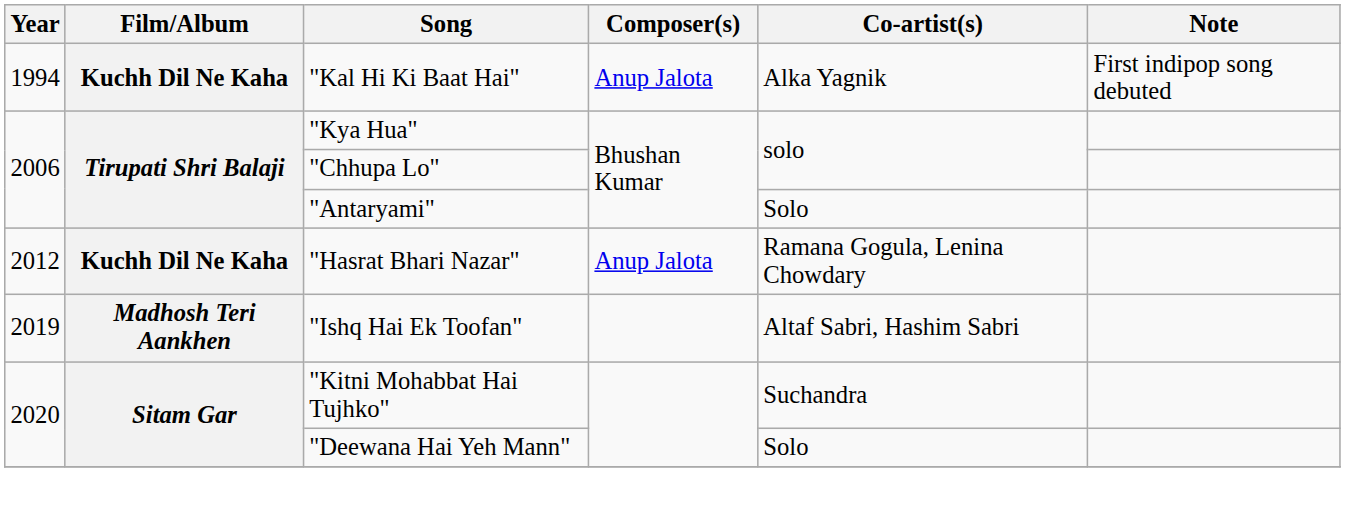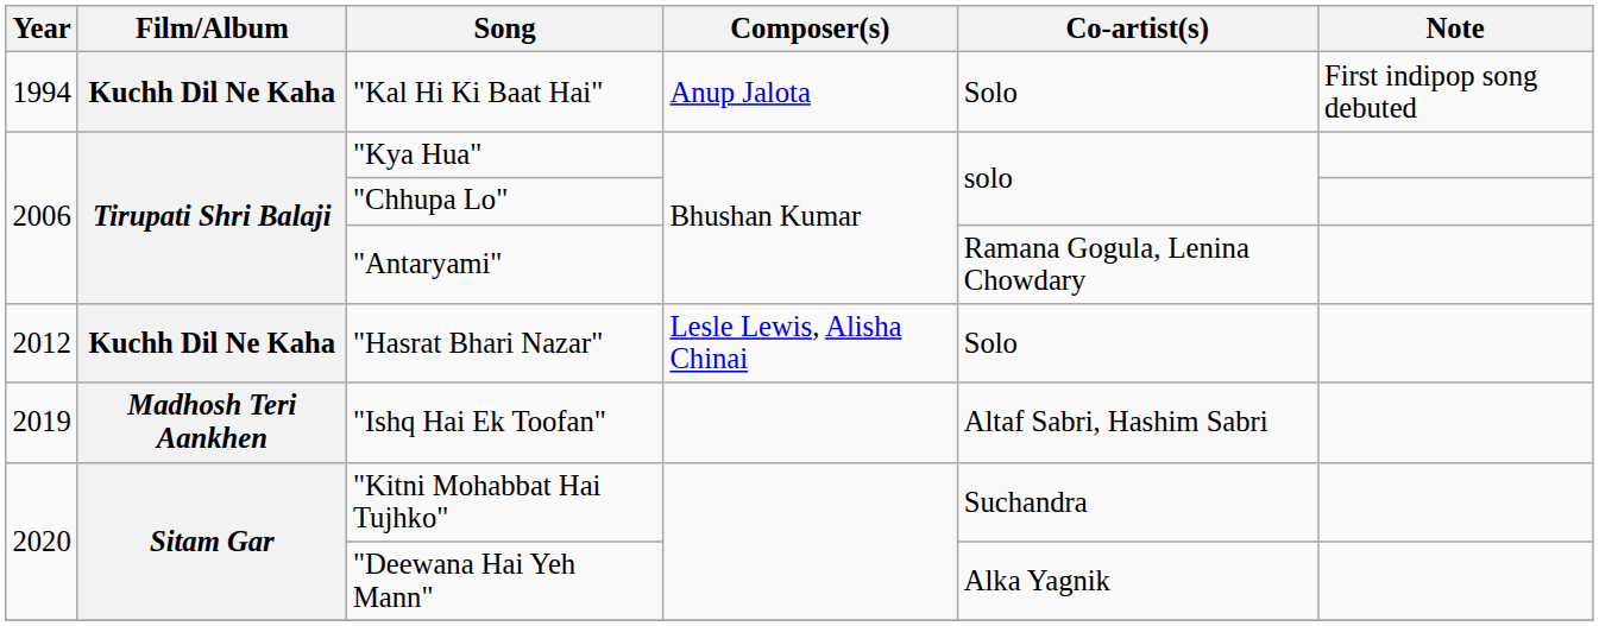"Kal Hi Ki Baat Hai" | Co-artist(s): Alka Yagnik -> Solo
"Antaryami" | Co-artist(s): Solo -> Ramana Gogula, Lenina Chowdary
"Hasrat Bhari Nazar" | Composer(s): Anup Jalota -> Lesle Lewis, Alisha Chinai
"Hasrat Bhari Nazar" | Co-artist(s): Ramana Gogula, Lenina Chowdary -> Solo
"Deewana Hai Yeh Mann" | Co-artist(s): Solo -> Alka Yagnik
